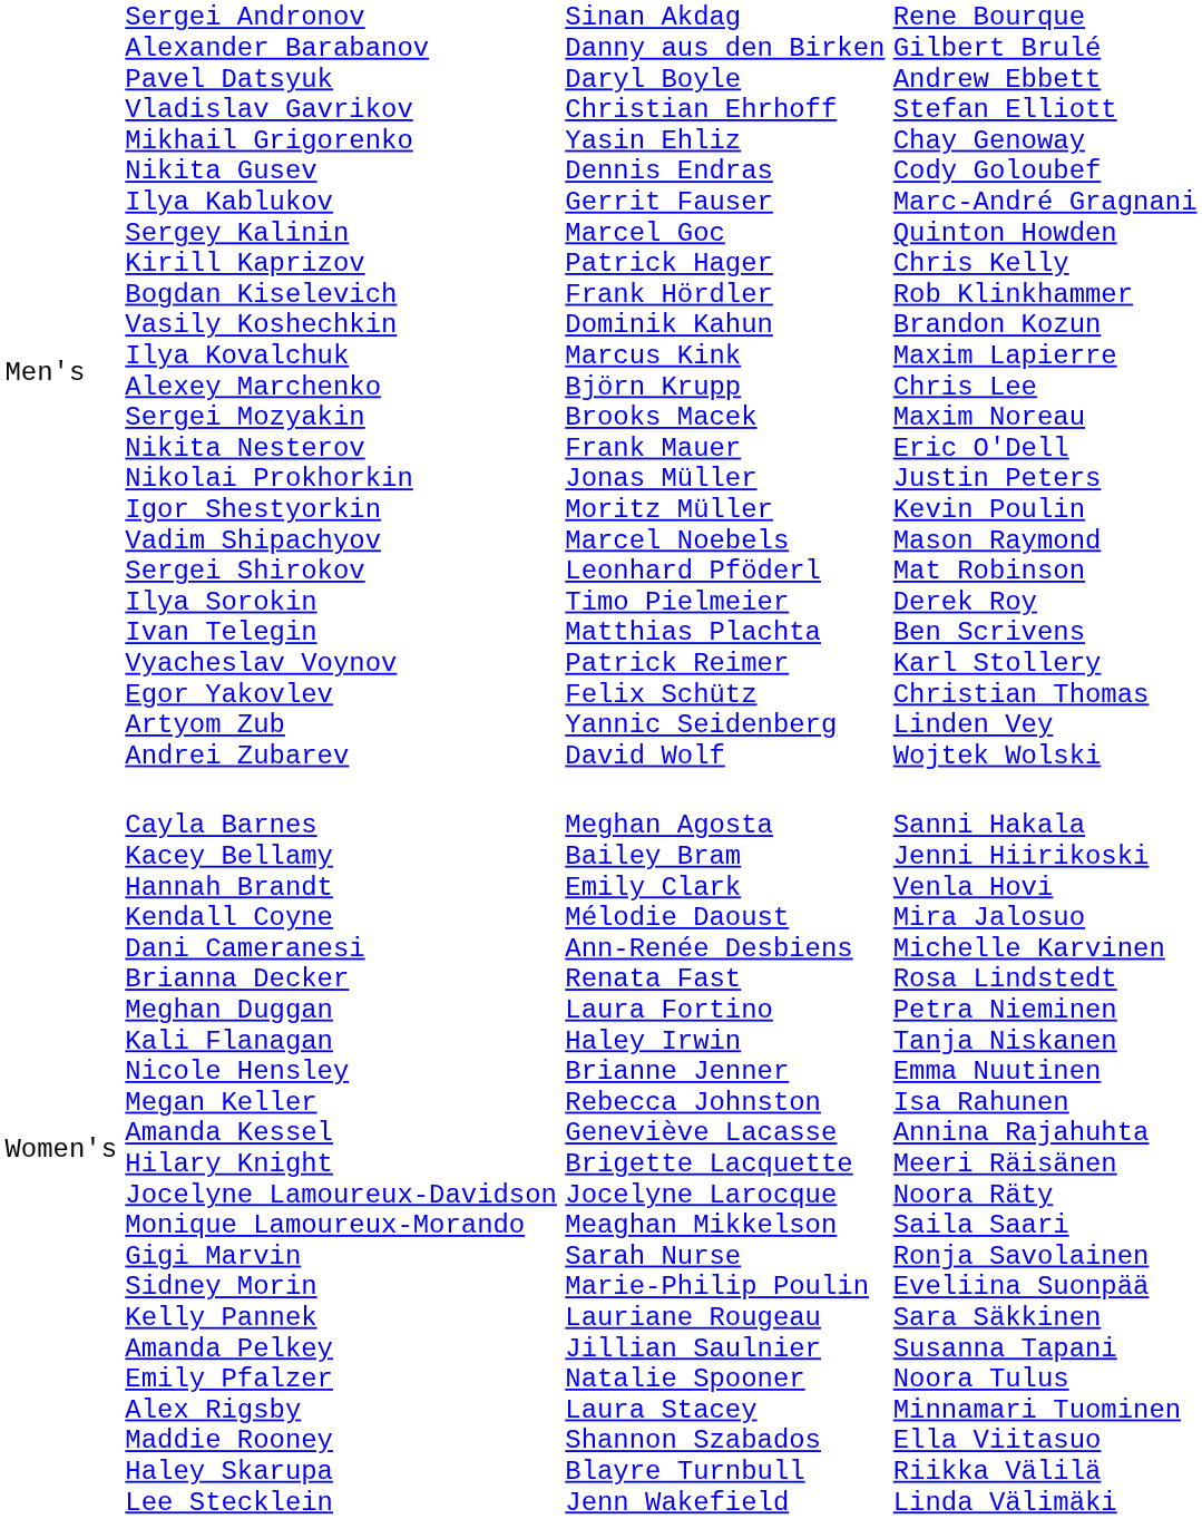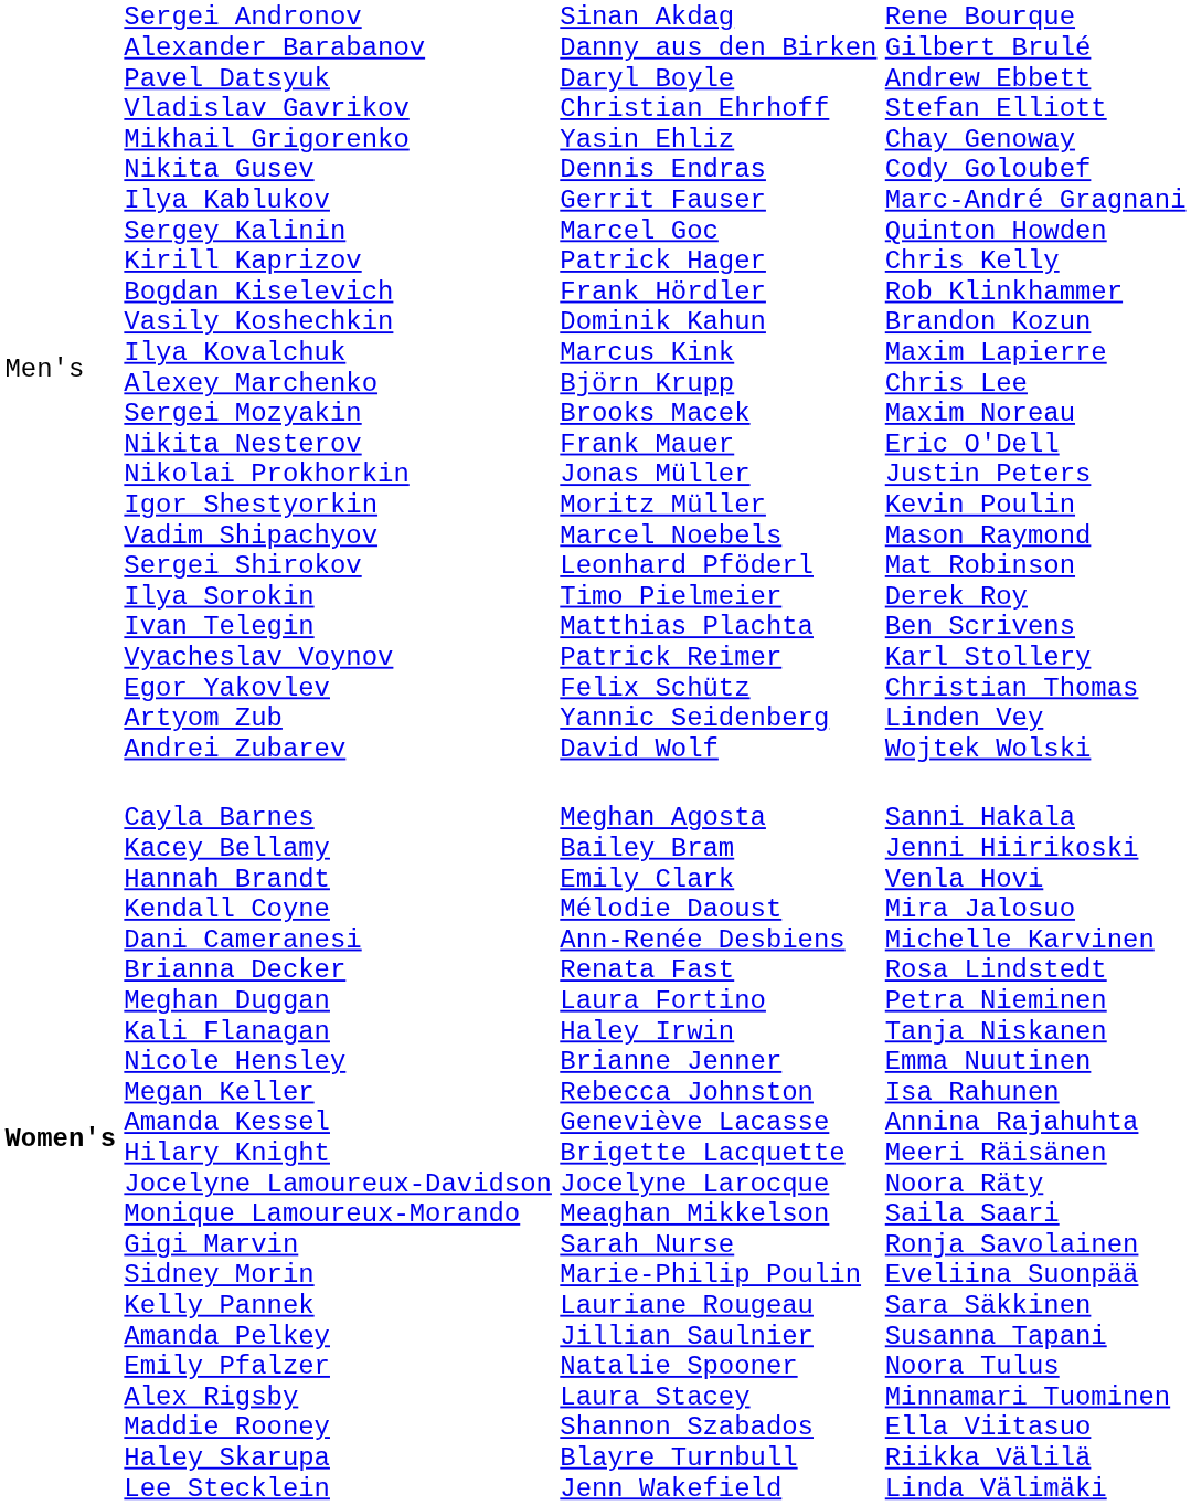Women's | column 1: normal -> bold
